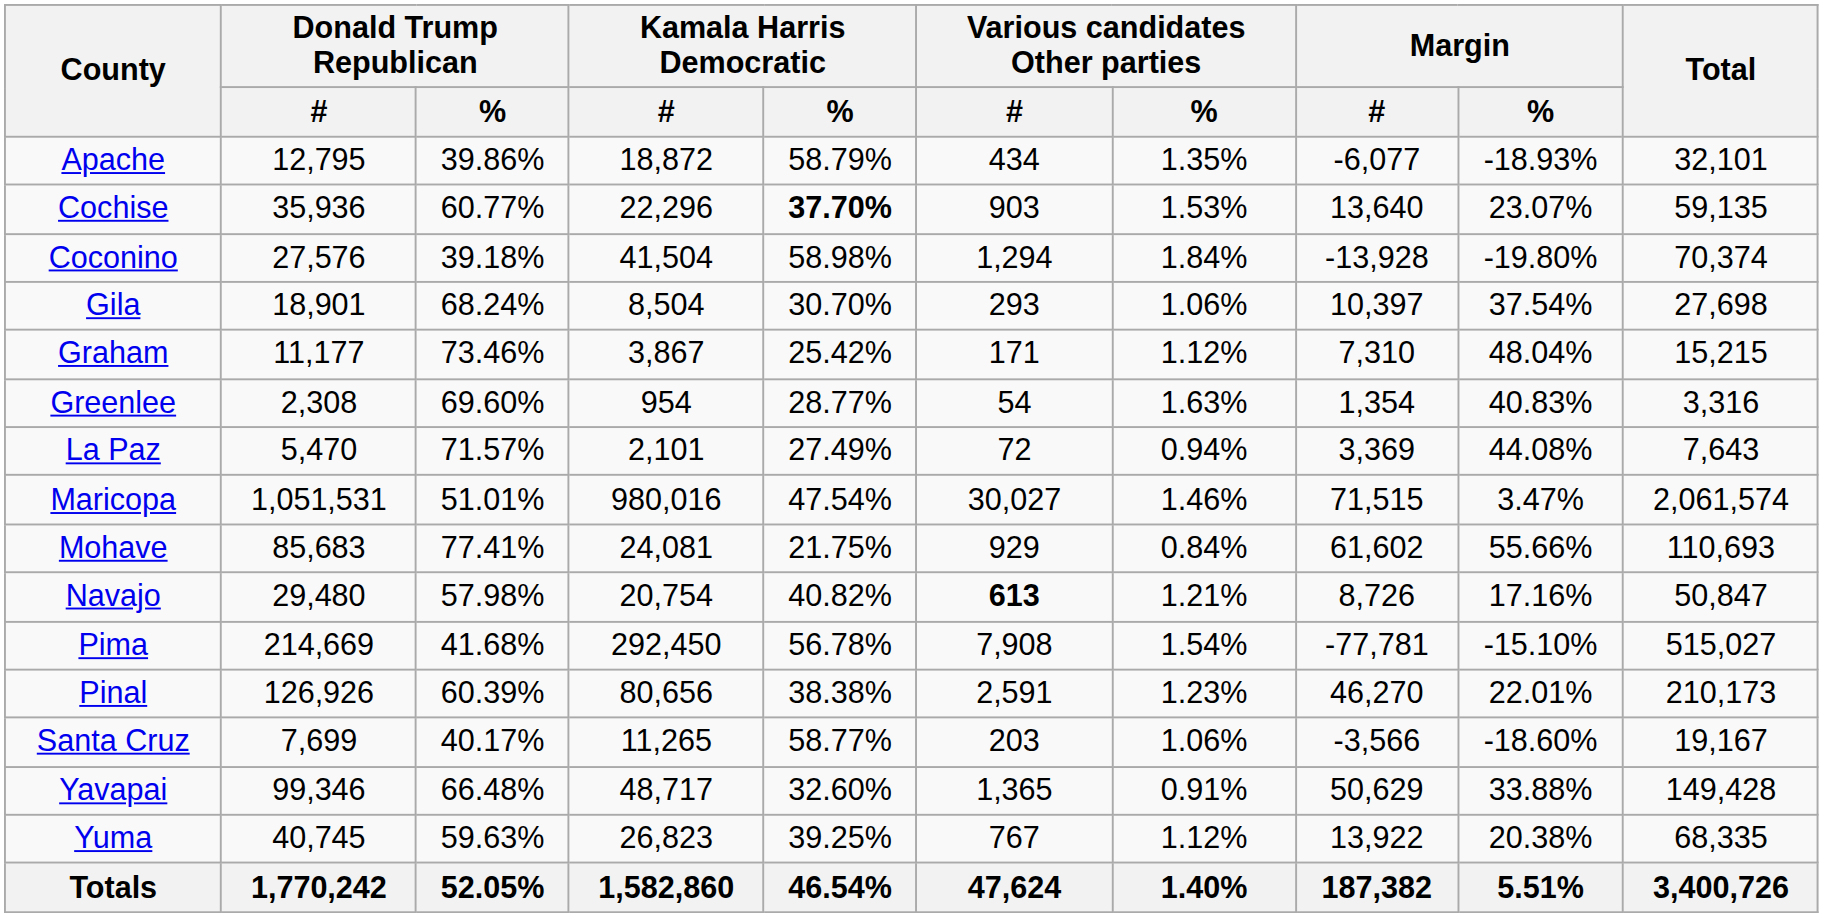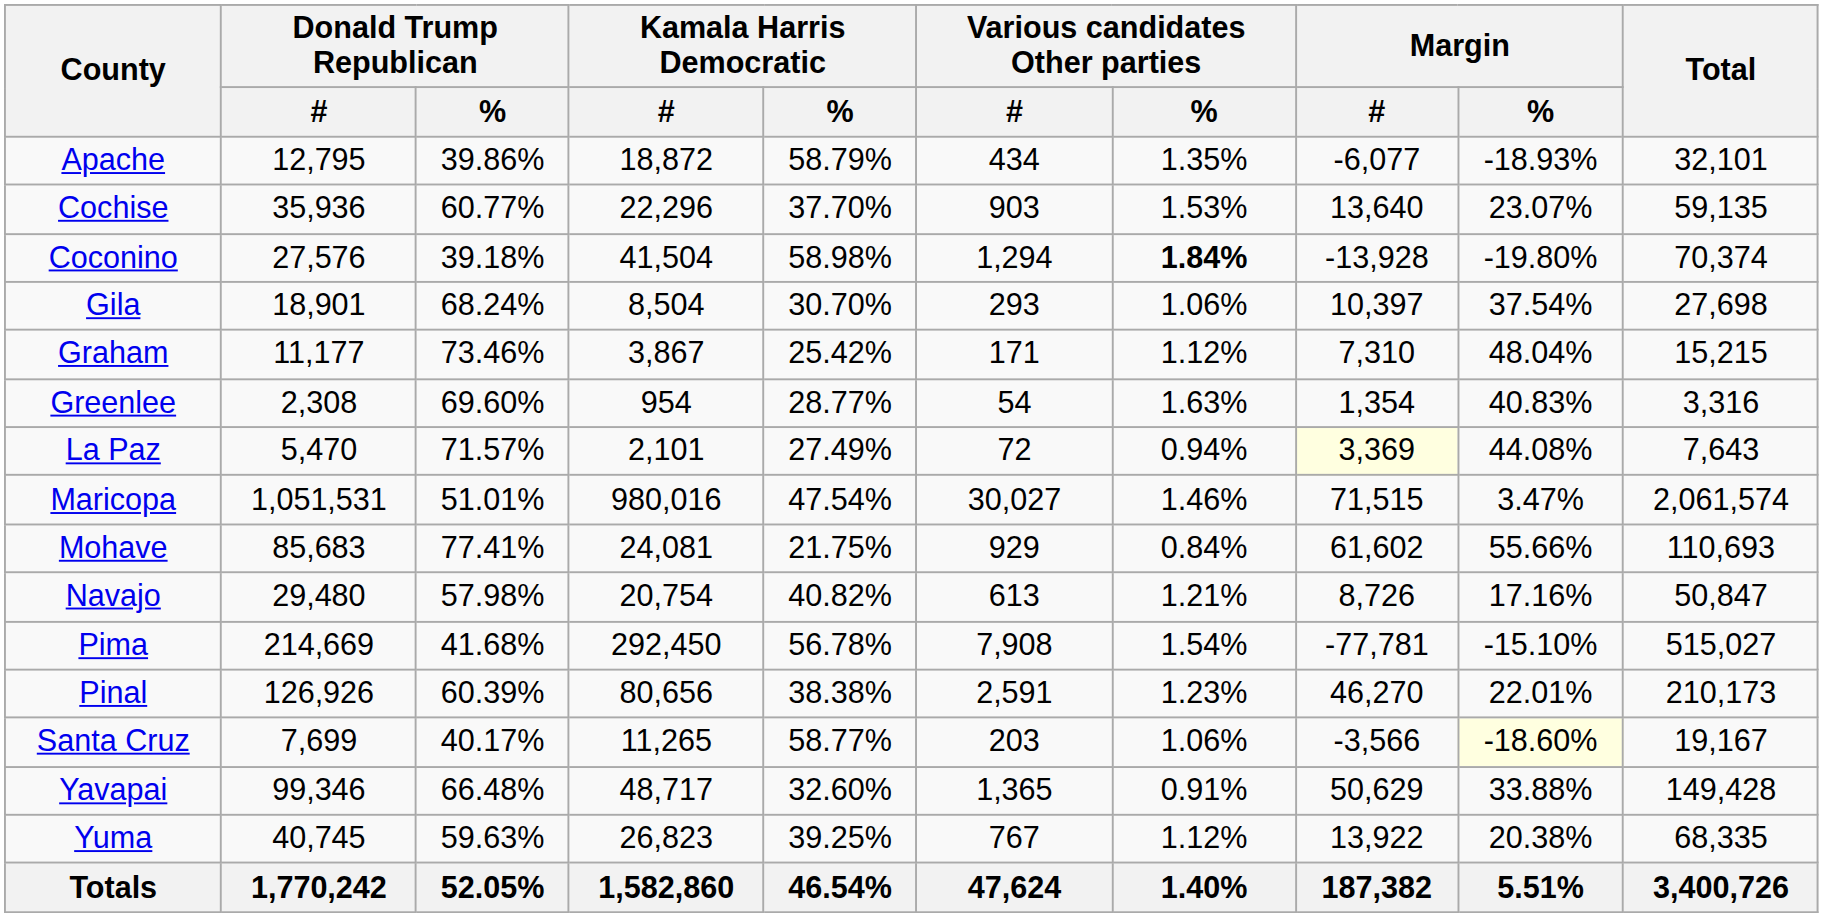Cochise | Kamala Harris Democratic / %: bold -> normal
Coconino | Various candidates Other parties / %: normal -> bold
La Paz | Margin / #: no background -> lightyellow background
Navajo | Various candidates Other parties / #: bold -> normal
Santa Cruz | Margin / %: no background -> lightyellow background
